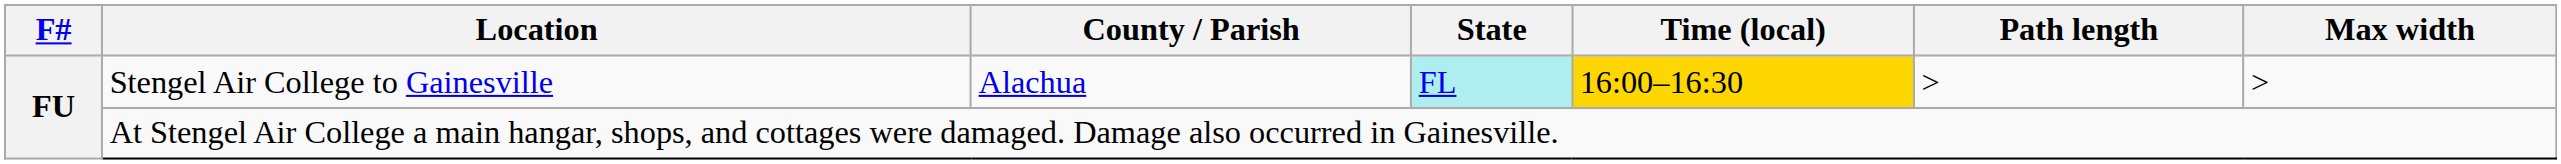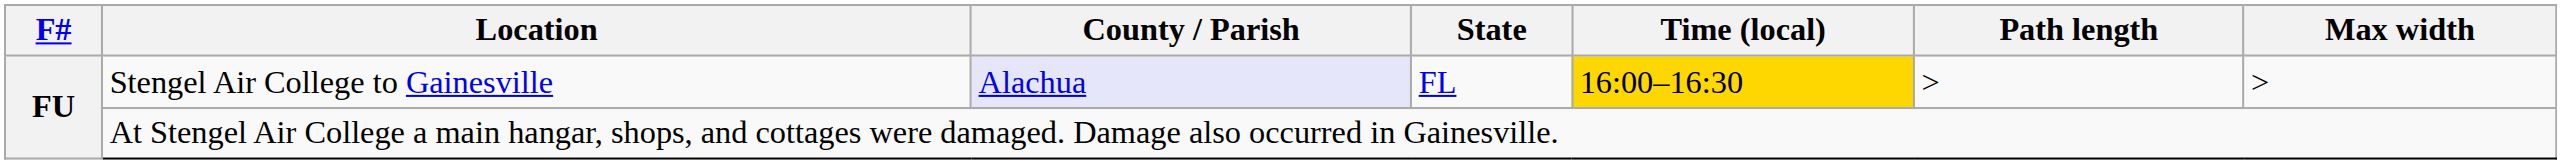Stengel Air College to Gainesville | County / Parish: no background -> lavender background
Stengel Air College to Gainesville | State: paleturquoise background -> no background
